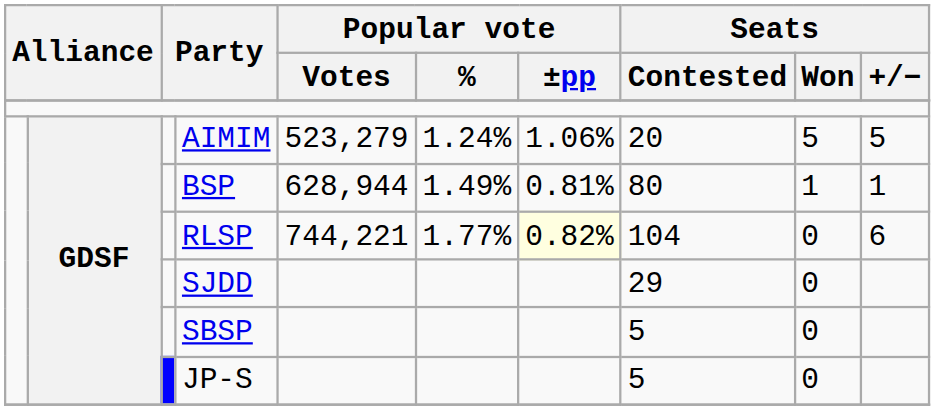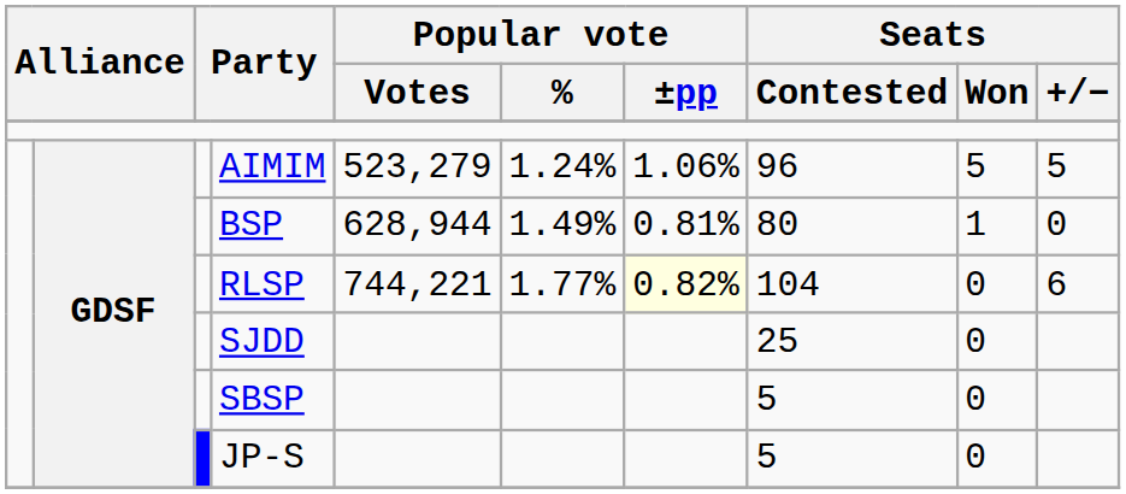AIMIM | Seats / Contested: 20 -> 96
BSP | Seats / +/−: 1 -> 0
SJDD | Seats / Contested: 29 -> 25
